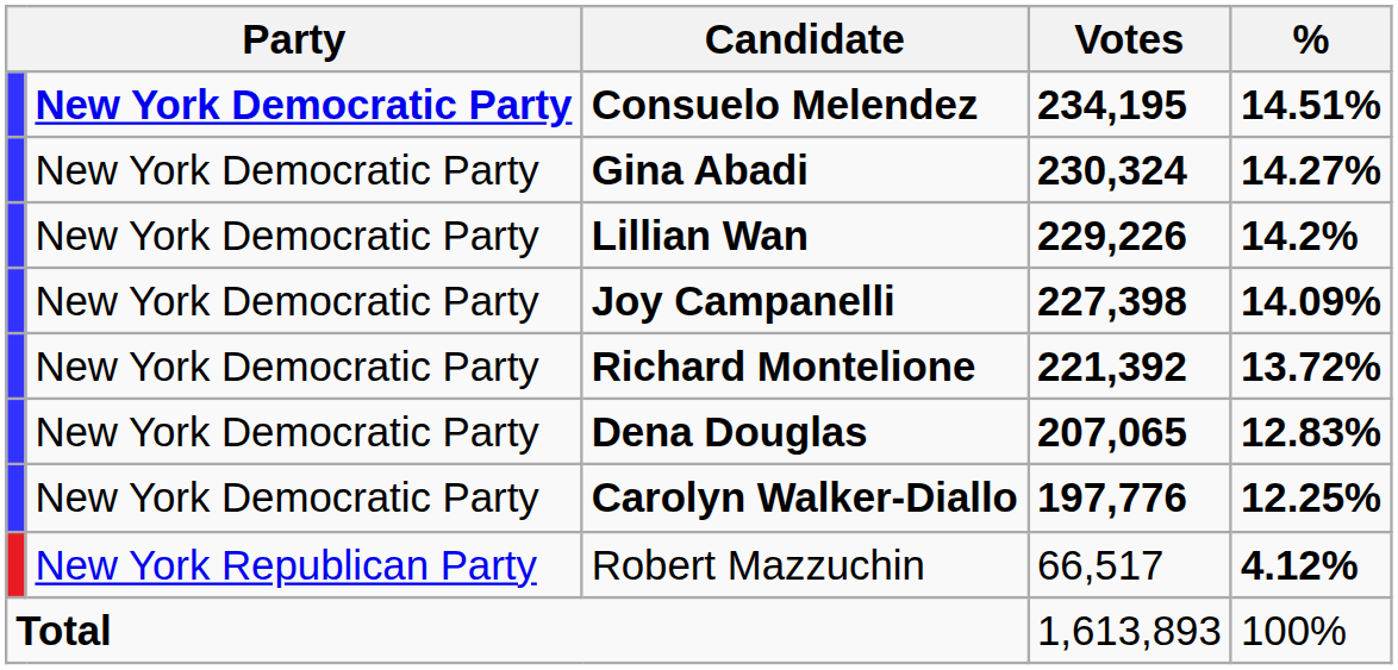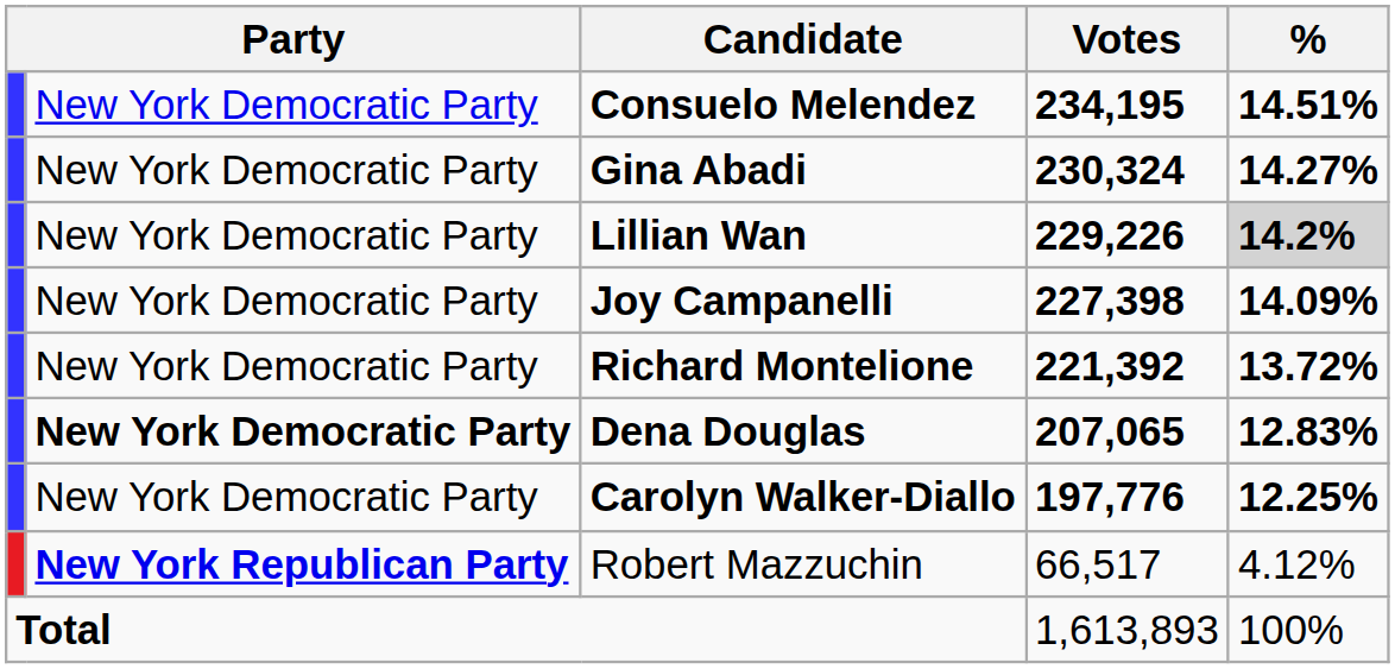Consuelo Melendez | column 2: bold -> normal
Lillian Wan | %: no background -> lightgrey background
Dena Douglas | column 2: normal -> bold
Robert Mazzuchin | column 2: normal -> bold
Robert Mazzuchin | %: bold -> normal
